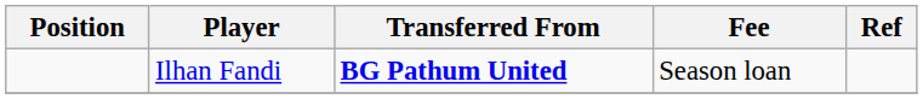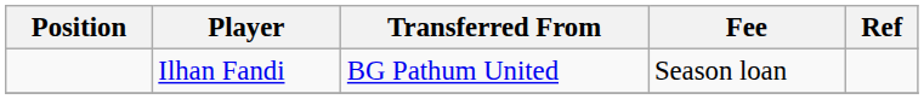Ilhan Fandi | Transferred From: bold -> normal
